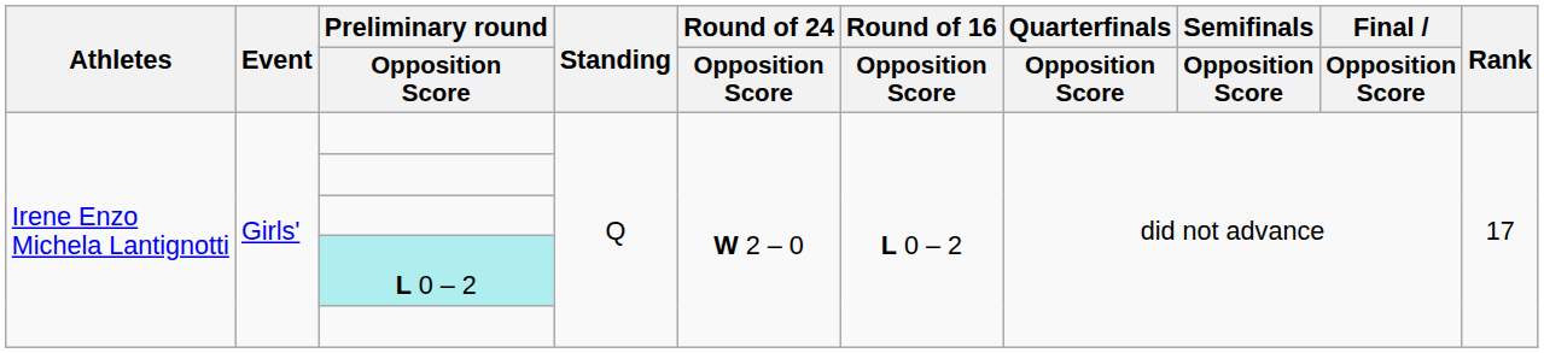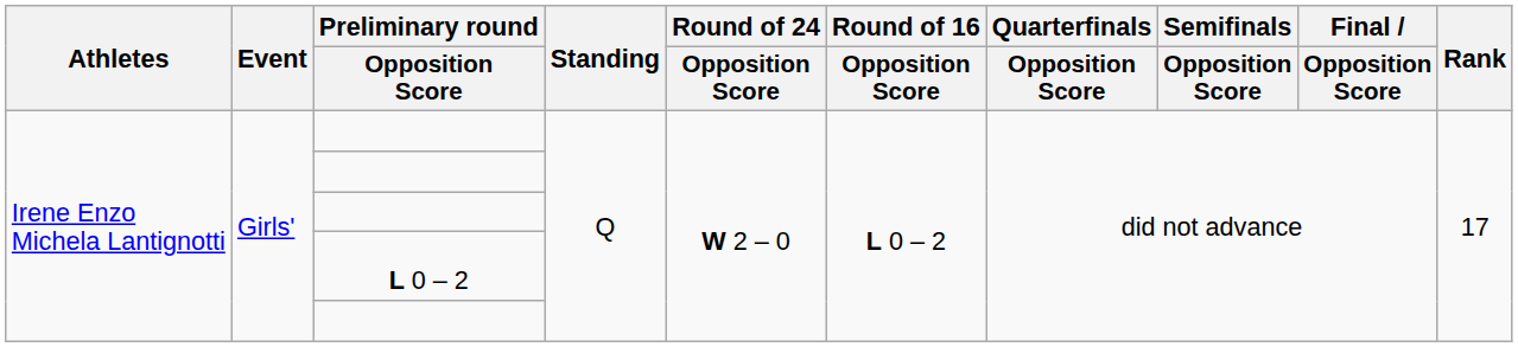row 6 | Preliminary round / Opposition Score: paleturquoise background -> no background
